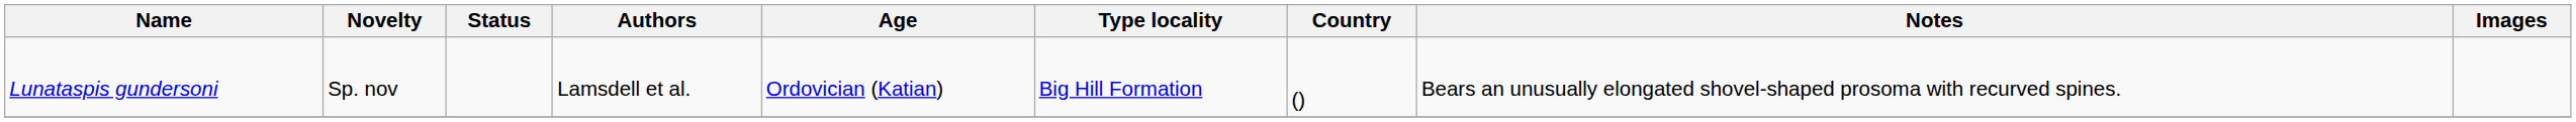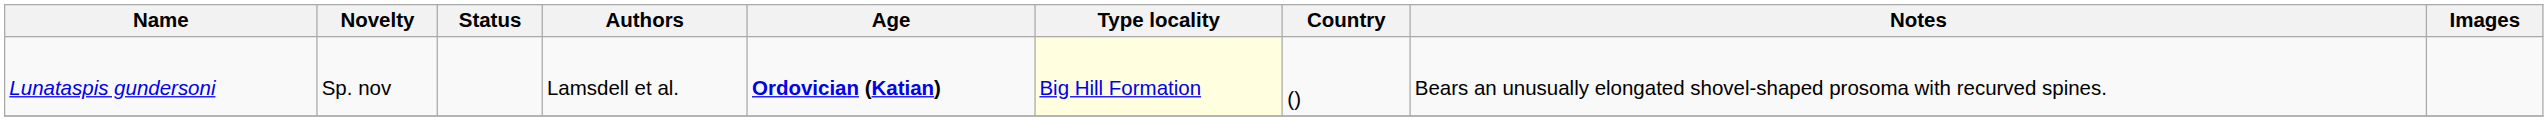Lunataspis gundersoni | Age: normal -> bold
Lunataspis gundersoni | Type locality: no background -> lightyellow background
